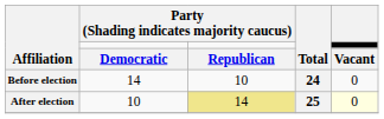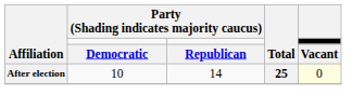- row: Before election | 14 | 10 | 24 | 0
After election | column 3: khaki background -> no background
